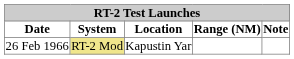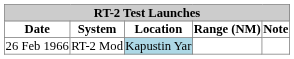26 Feb 1966 | System: khaki background -> no background
26 Feb 1966 | Location: no background -> lightblue background
